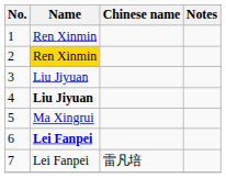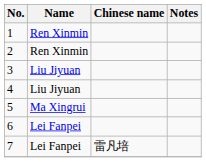2 | Name: gold background -> no background
4 | Name: bold -> normal
6 | Name: bold -> normal
